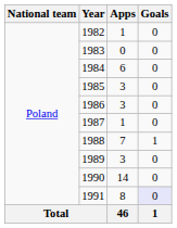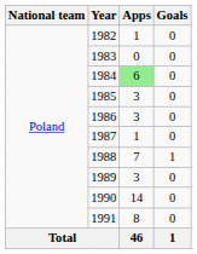1984 | Apps: no background -> lightgreen background
1991 | Goals: lavender background -> no background
